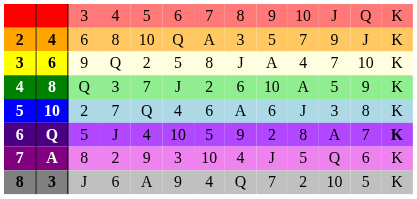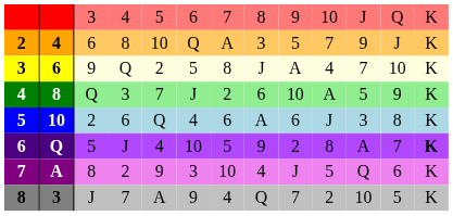row 5 | column 4: 7 -> 6
row 8 | column 4: 6 -> 7
